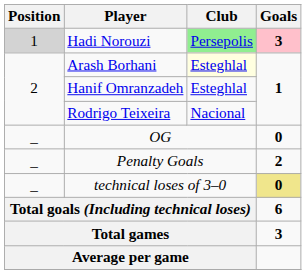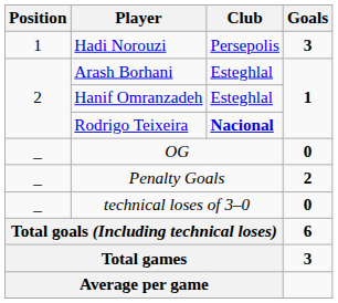Hadi Norouzi | Position: lightgrey background -> no background
Hadi Norouzi | Club: lightgreen background -> no background
Hadi Norouzi | Goals: pink background -> no background
Arash Borhani | Club: lightyellow background -> no background
Rodrigo Teixeira | Club: normal -> bold
technical loses of 3–0 | Goals: khaki background -> no background
